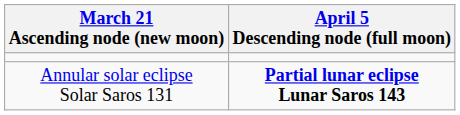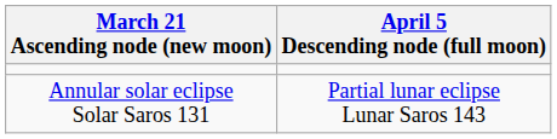Annular solar eclipse Solar Saros 131 | April 5 Descending node (full moon): bold -> normal
